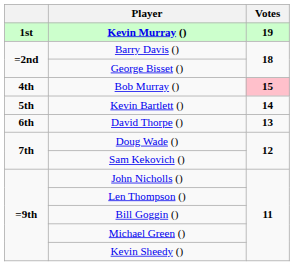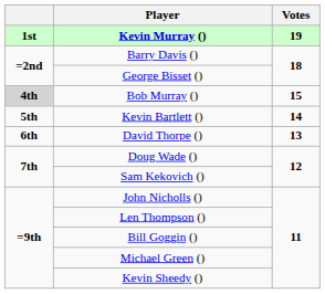Bob Murray () | column 1: no background -> lightgrey background
Bob Murray () | Votes: pink background -> no background
